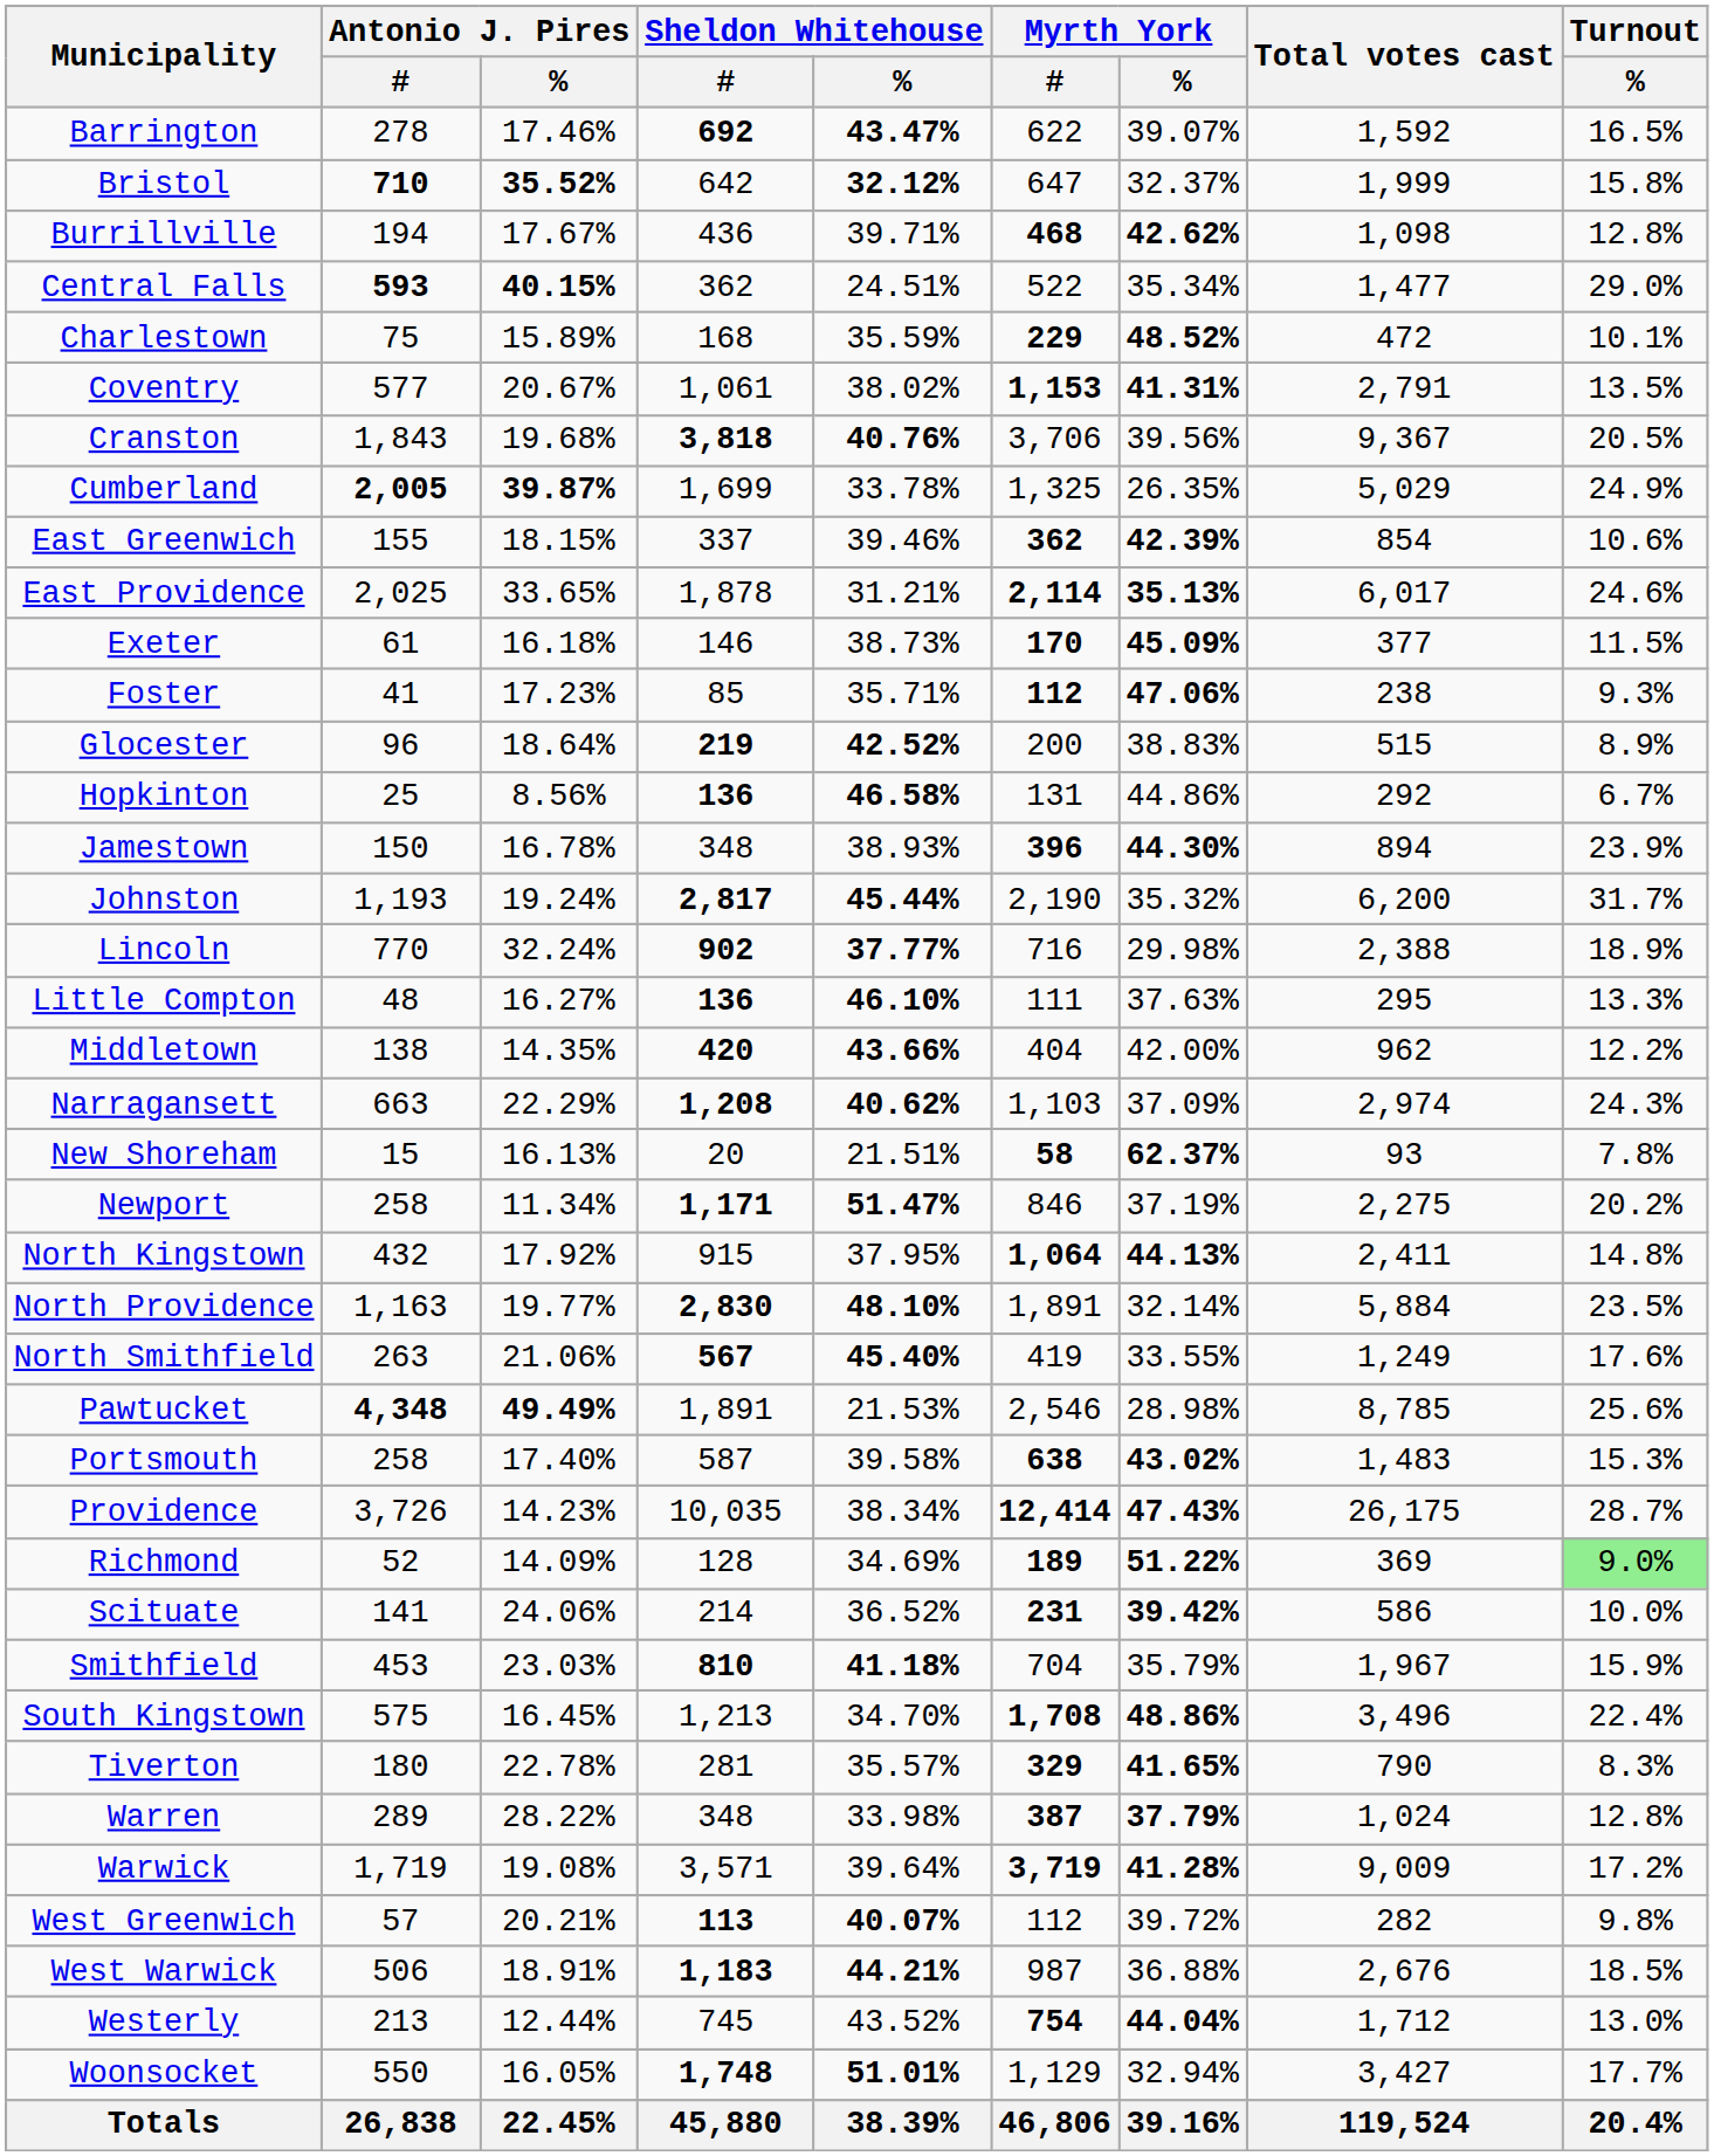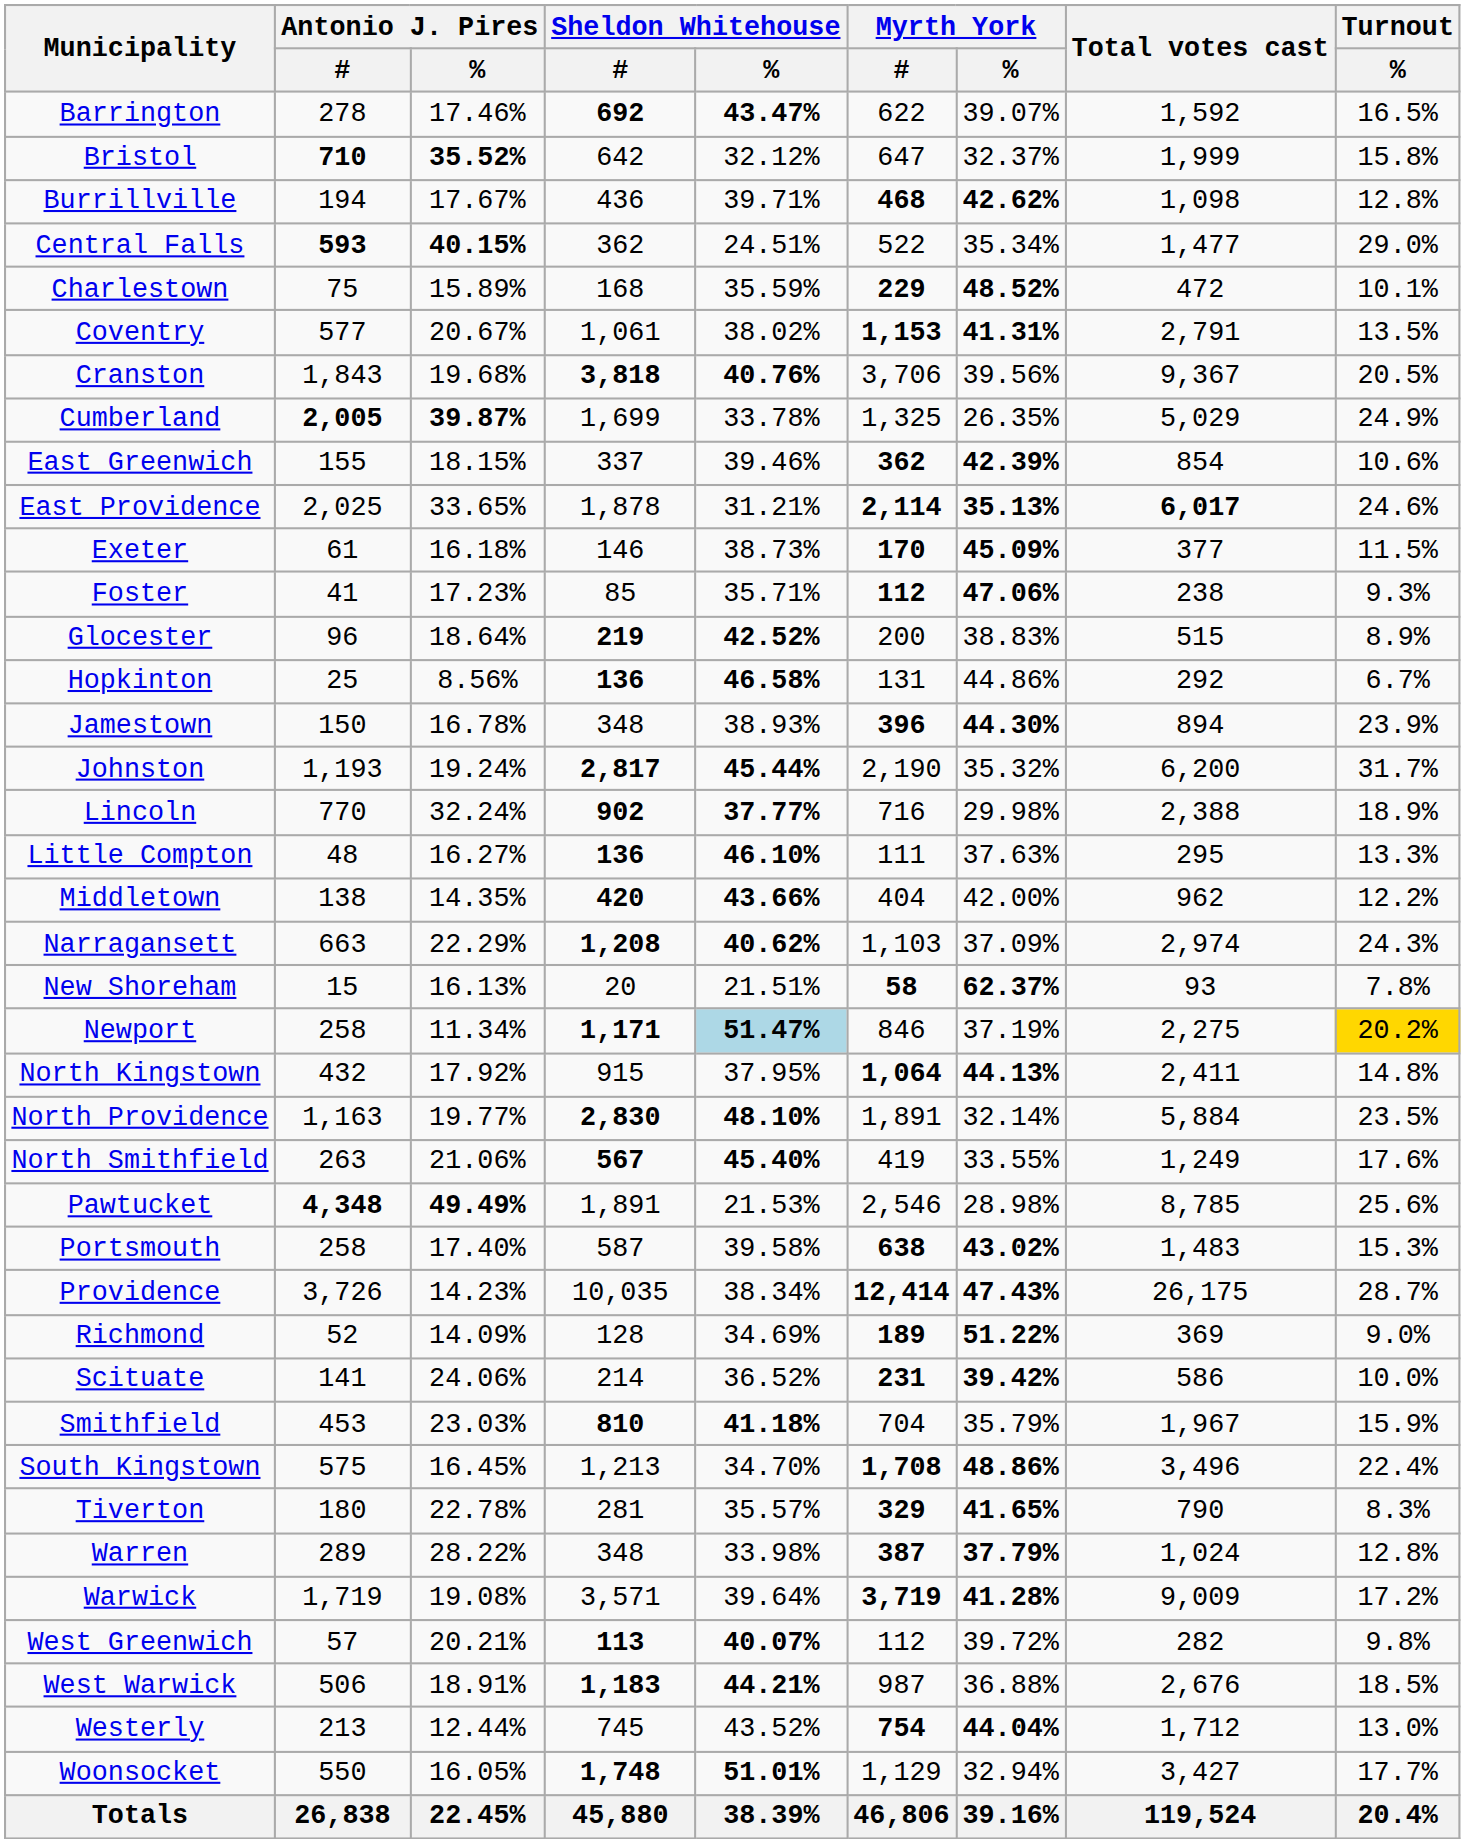Bristol | Sheldon Whitehouse / %: bold -> normal
East Providence | Total votes cast: normal -> bold
Newport | Sheldon Whitehouse / %: no background -> lightblue background
Newport | Turnout / %: no background -> gold background
Richmond | Turnout / %: lightgreen background -> no background
